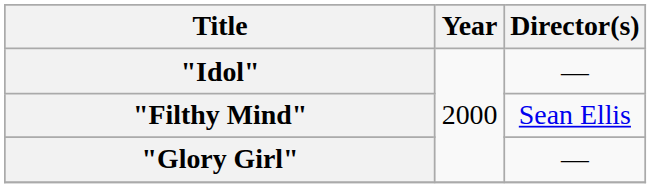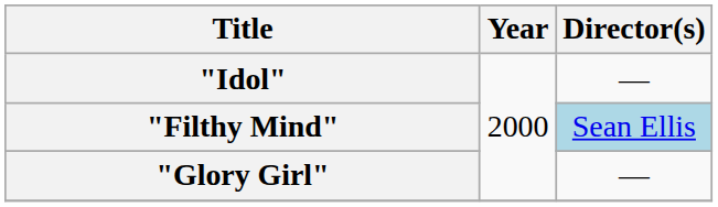"Filthy Mind" | Director(s): no background -> lightblue background
